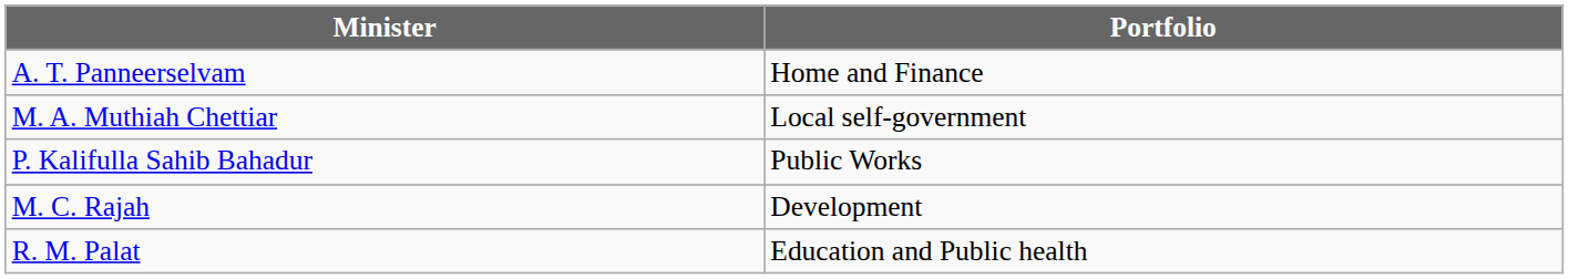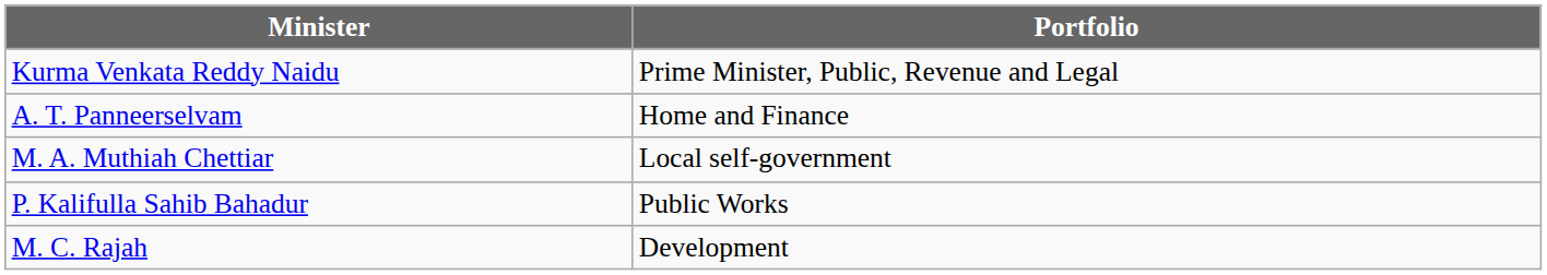+ row: Kurma Venkata Reddy Naidu | Prime Minister, Public, Revenue and Legal
- row: R. M. Palat | Education and Public health
